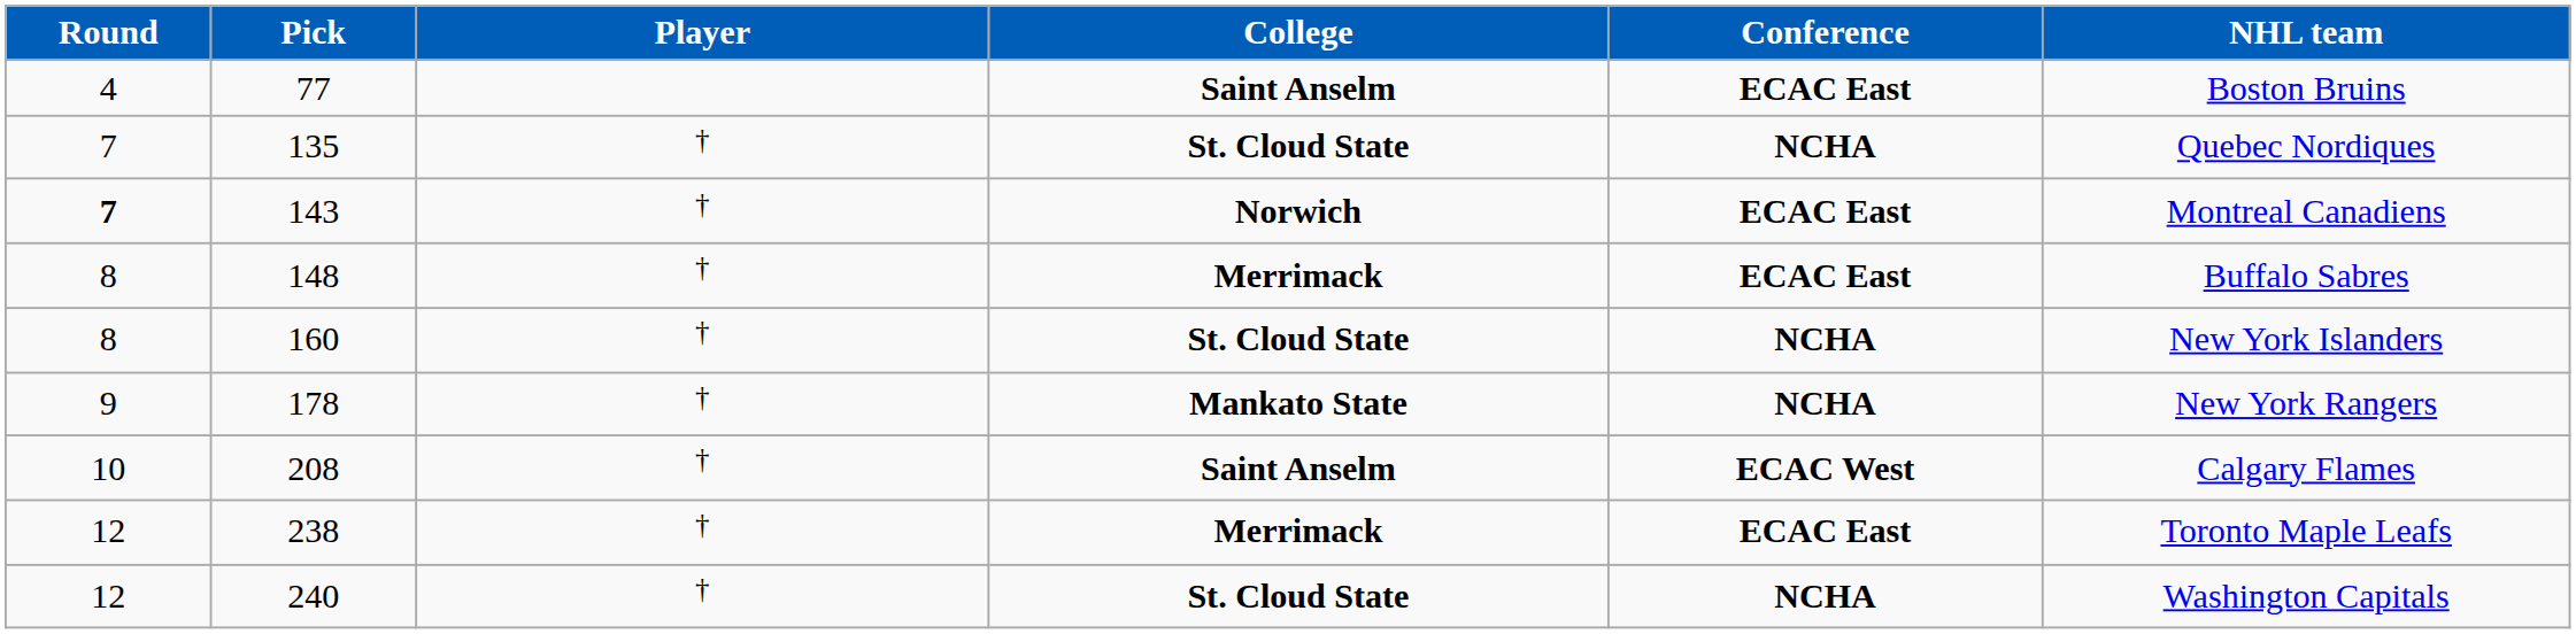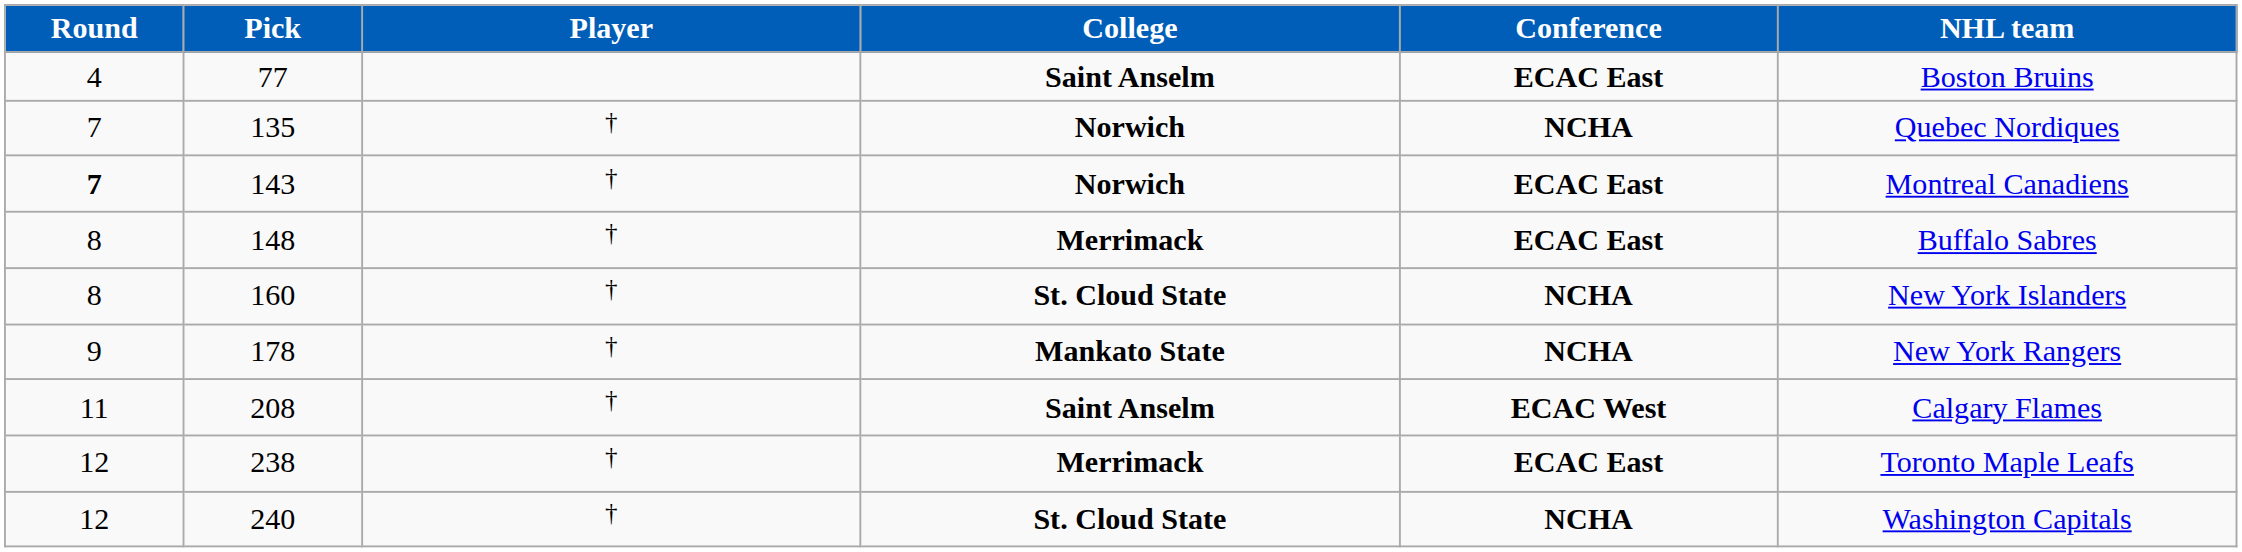135 | College: St. Cloud State -> Norwich
208 | Round: 10 -> 11
